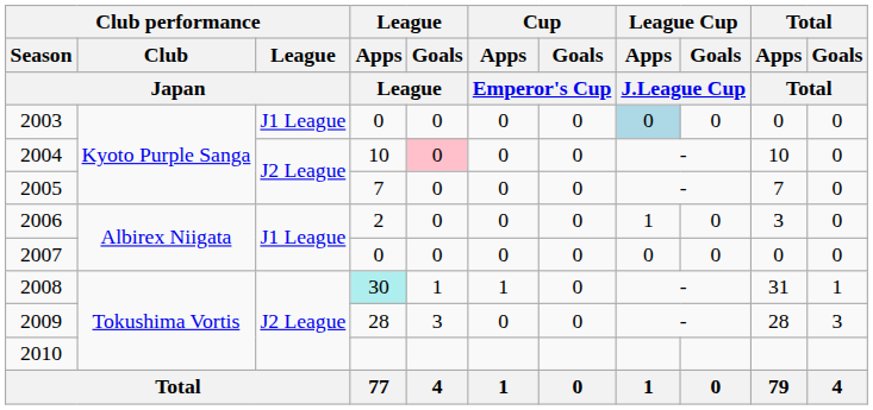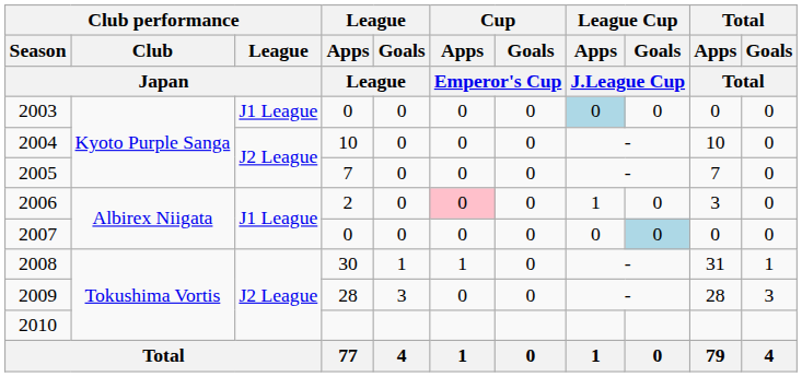2004 | League / Goals / League: pink background -> no background
2006 | Cup / Apps / Emperor's Cup: no background -> pink background
2007 | League Cup / Goals / J.League Cup: no background -> lightblue background
2008 | League / Apps / League: paleturquoise background -> no background
